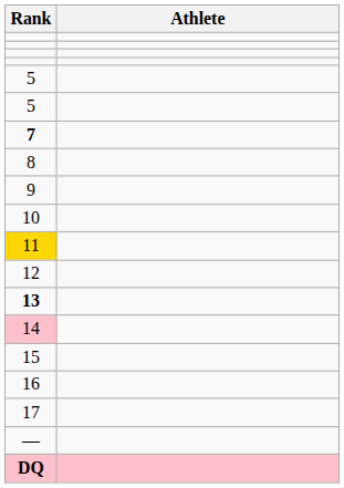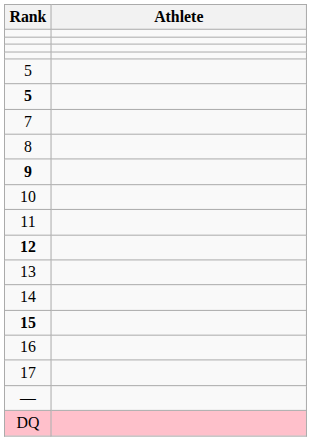row 7 | Rank: normal -> bold
row 8 | Rank: bold -> normal
row 10 | Rank: normal -> bold
row 12 | Rank: gold background -> no background
row 13 | Rank: normal -> bold
row 14 | Rank: bold -> normal
row 15 | Rank: pink background -> no background
row 16 | Rank: normal -> bold
row 20 | Rank: bold -> normal
